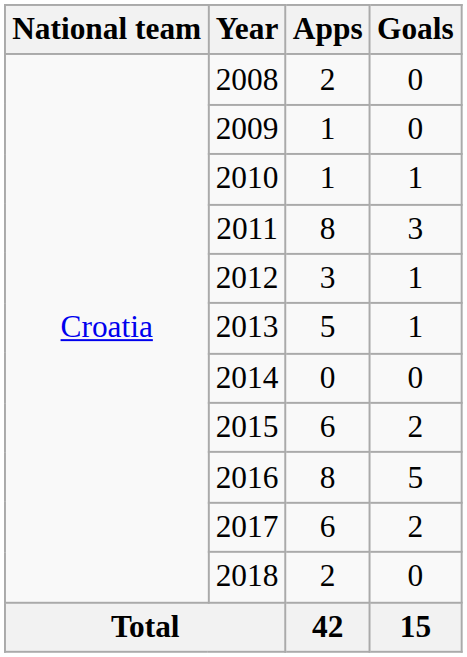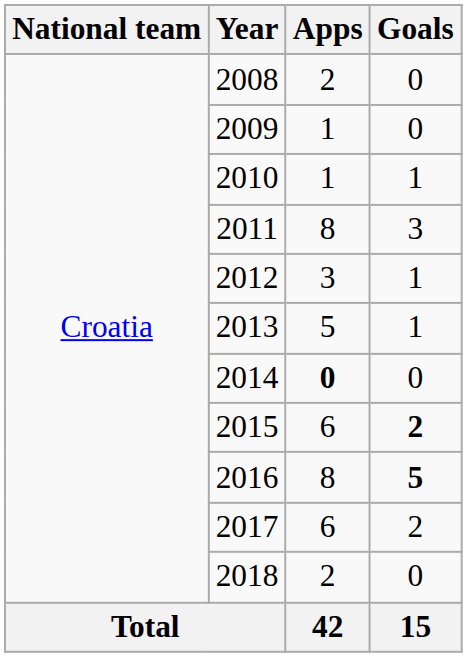2014 | Apps: normal -> bold
2015 | Goals: normal -> bold
2016 | Goals: normal -> bold
